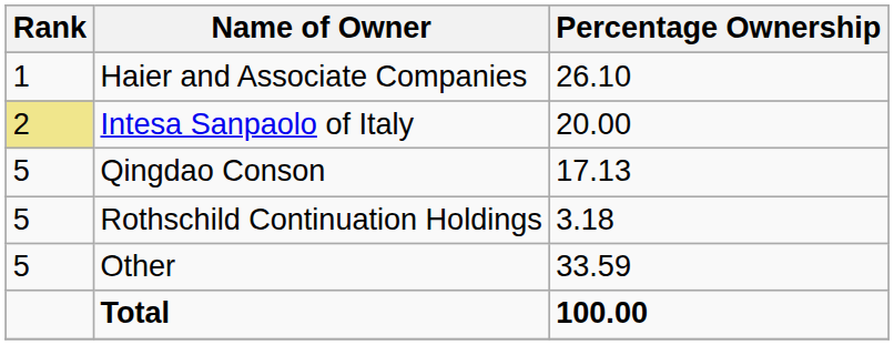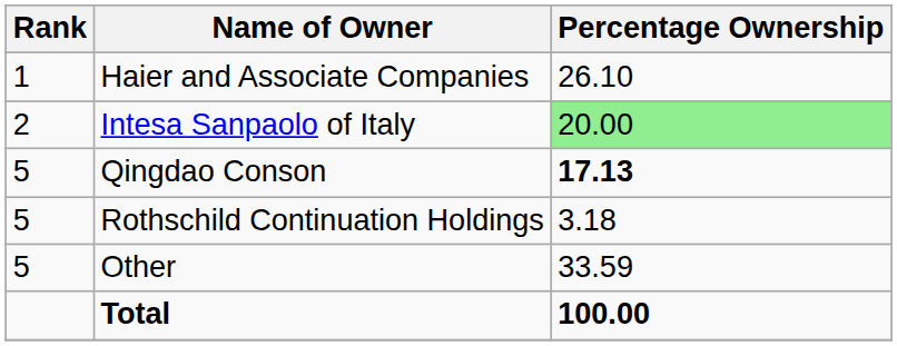Intesa Sanpaolo of Italy | Rank: khaki background -> no background
Intesa Sanpaolo of Italy | Percentage Ownership: no background -> lightgreen background
Qingdao Conson | Percentage Ownership: normal -> bold
